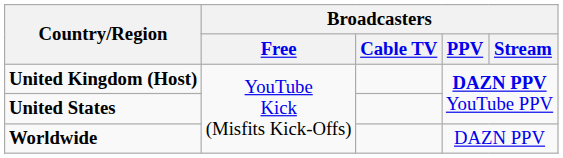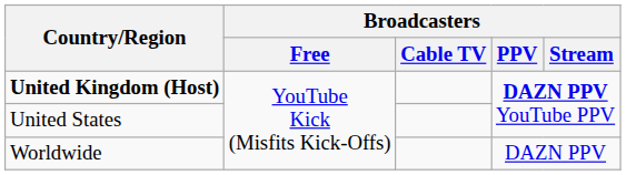United States | Country/Region: bold -> normal
Worldwide | Country/Region: bold -> normal
